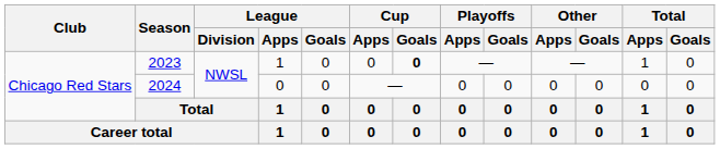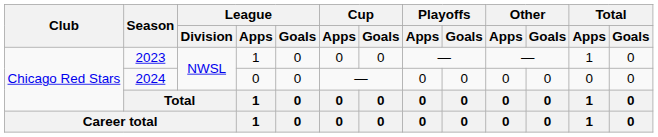2023 | Cup / Goals: bold -> normal
